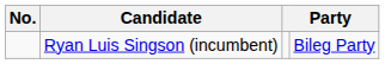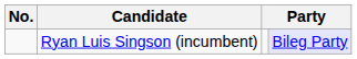Ryan Luis Singson (incumbent) | column 4: no background -> lavender background
